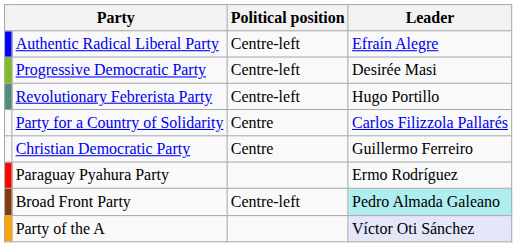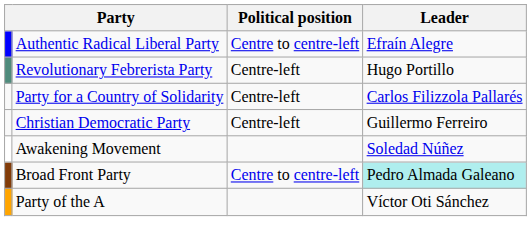Authentic Radical Liberal Party | Political position: Centre-left -> Centre to centre-left
- row: Progressive Democratic Party | Centre-left | Desirée Masi
Party for a Country of Solidarity | Political position: Centre -> Centre-left
Christian Democratic Party | Political position: Centre -> Centre-left
+ row: Awakening Movement | Soledad Núñez
- row: Paraguay Pyahura Party | Ermo Rodríguez
Broad Front Party | Political position: Centre-left -> Centre to centre-left
Party of the A | Leader: lavender background -> no background
